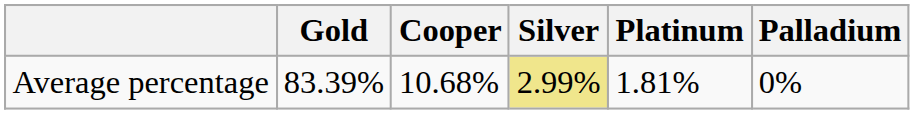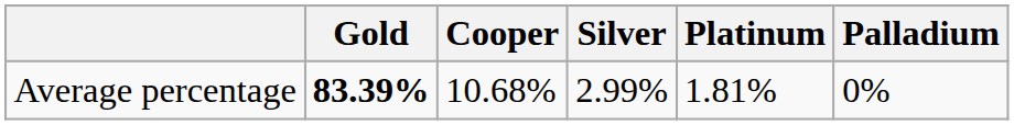row 2 | Gold: normal -> bold
row 2 | Silver: khaki background -> no background
